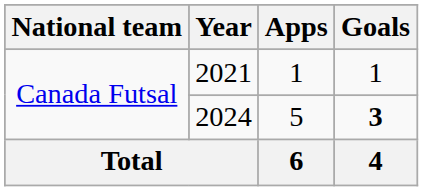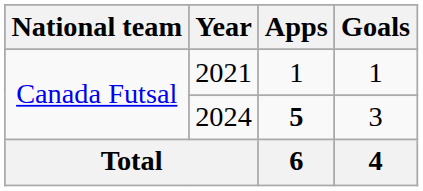2024 | Apps: normal -> bold
2024 | Goals: bold -> normal
